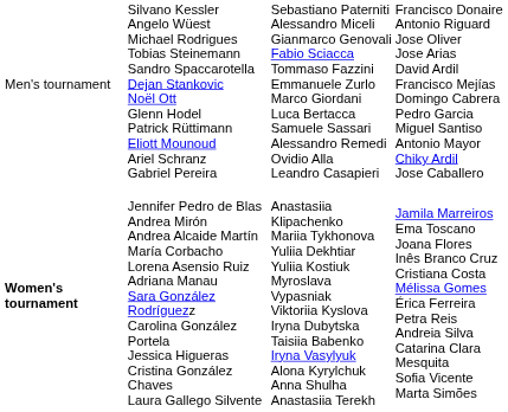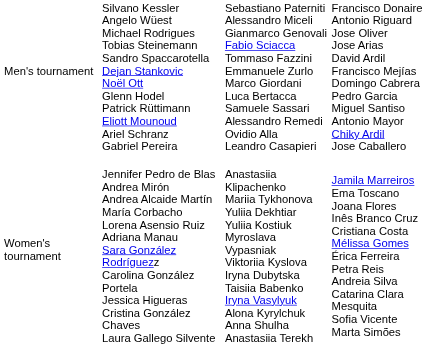Women's tournament | column 1: bold -> normal
